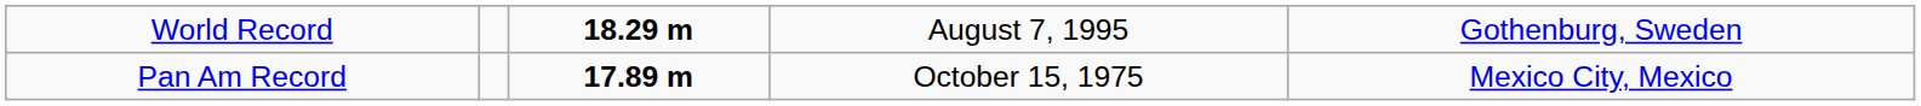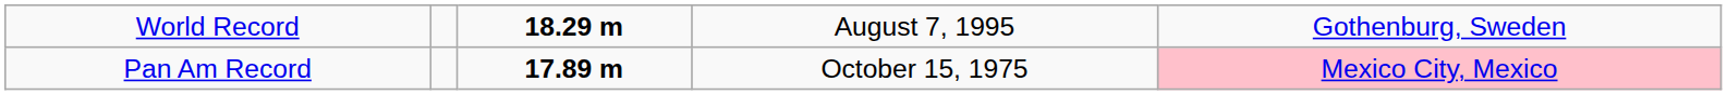Pan Am Record | column 5: no background -> pink background
